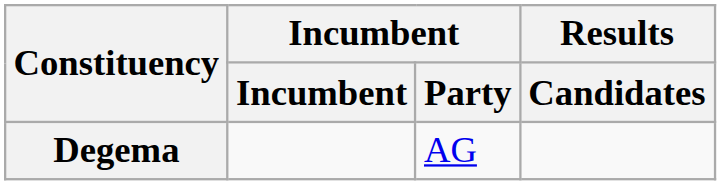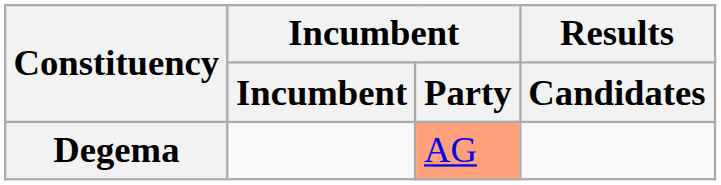Degema | Incumbent / Party: no background -> lightsalmon background
